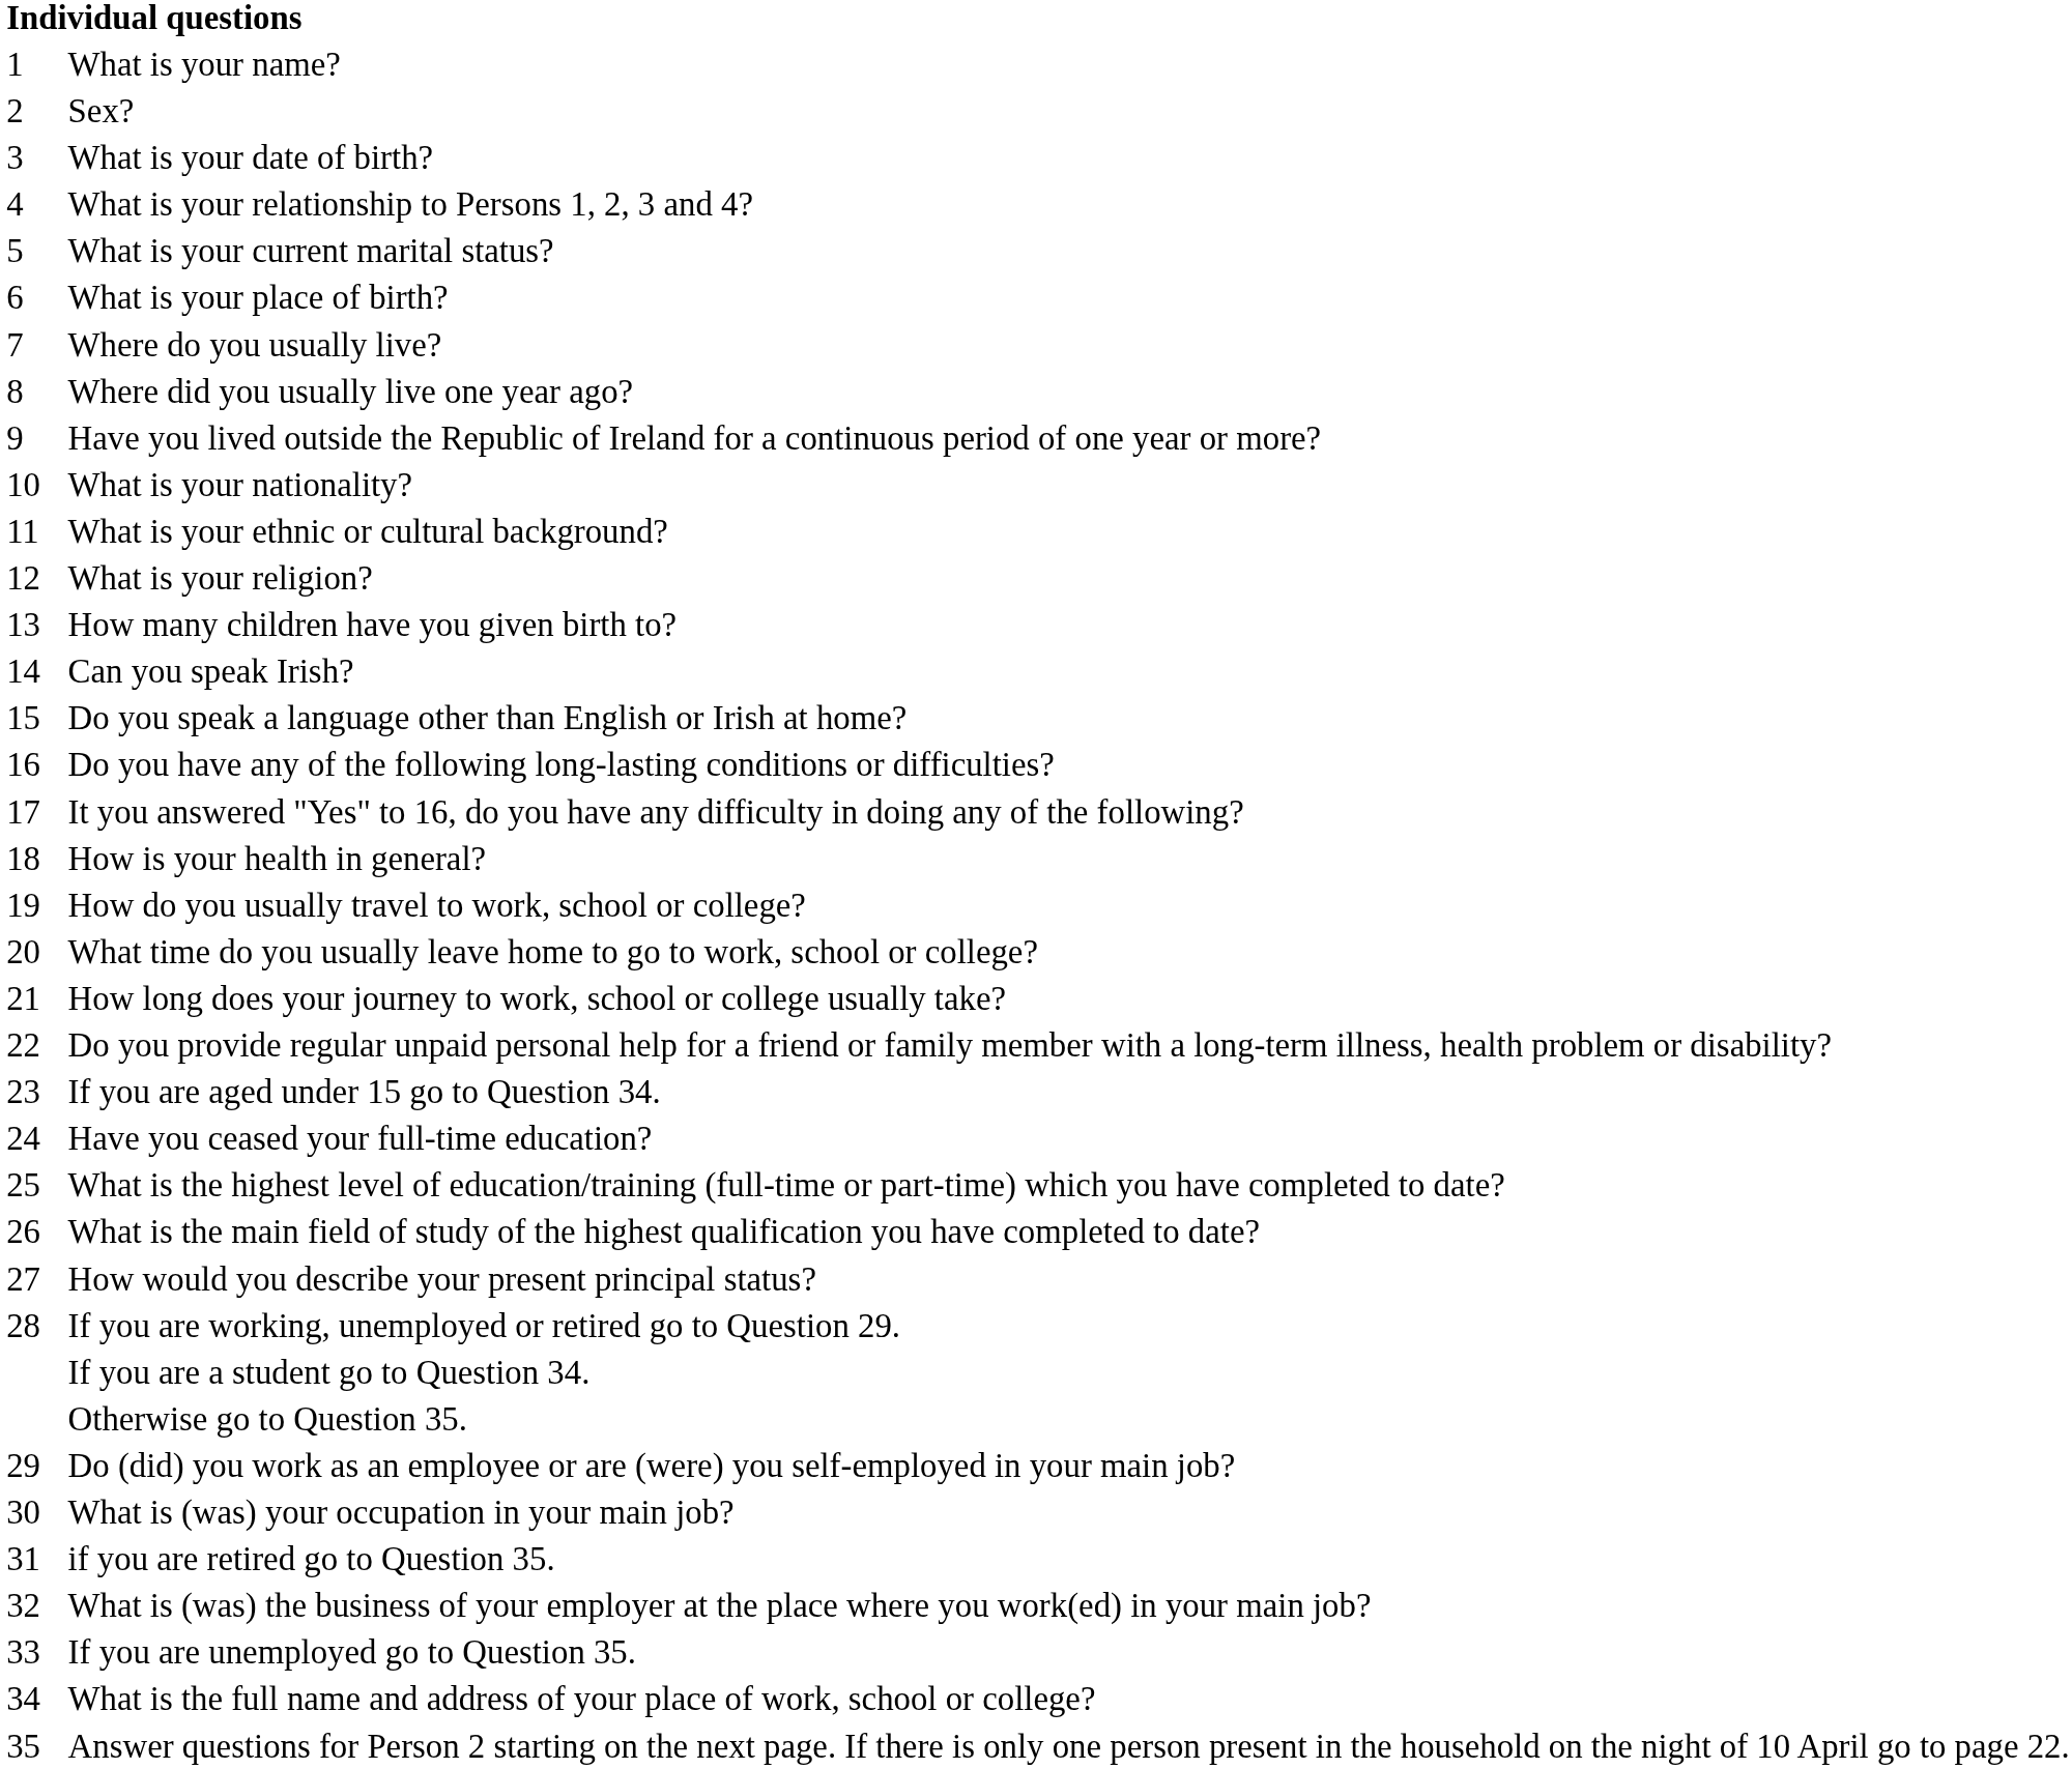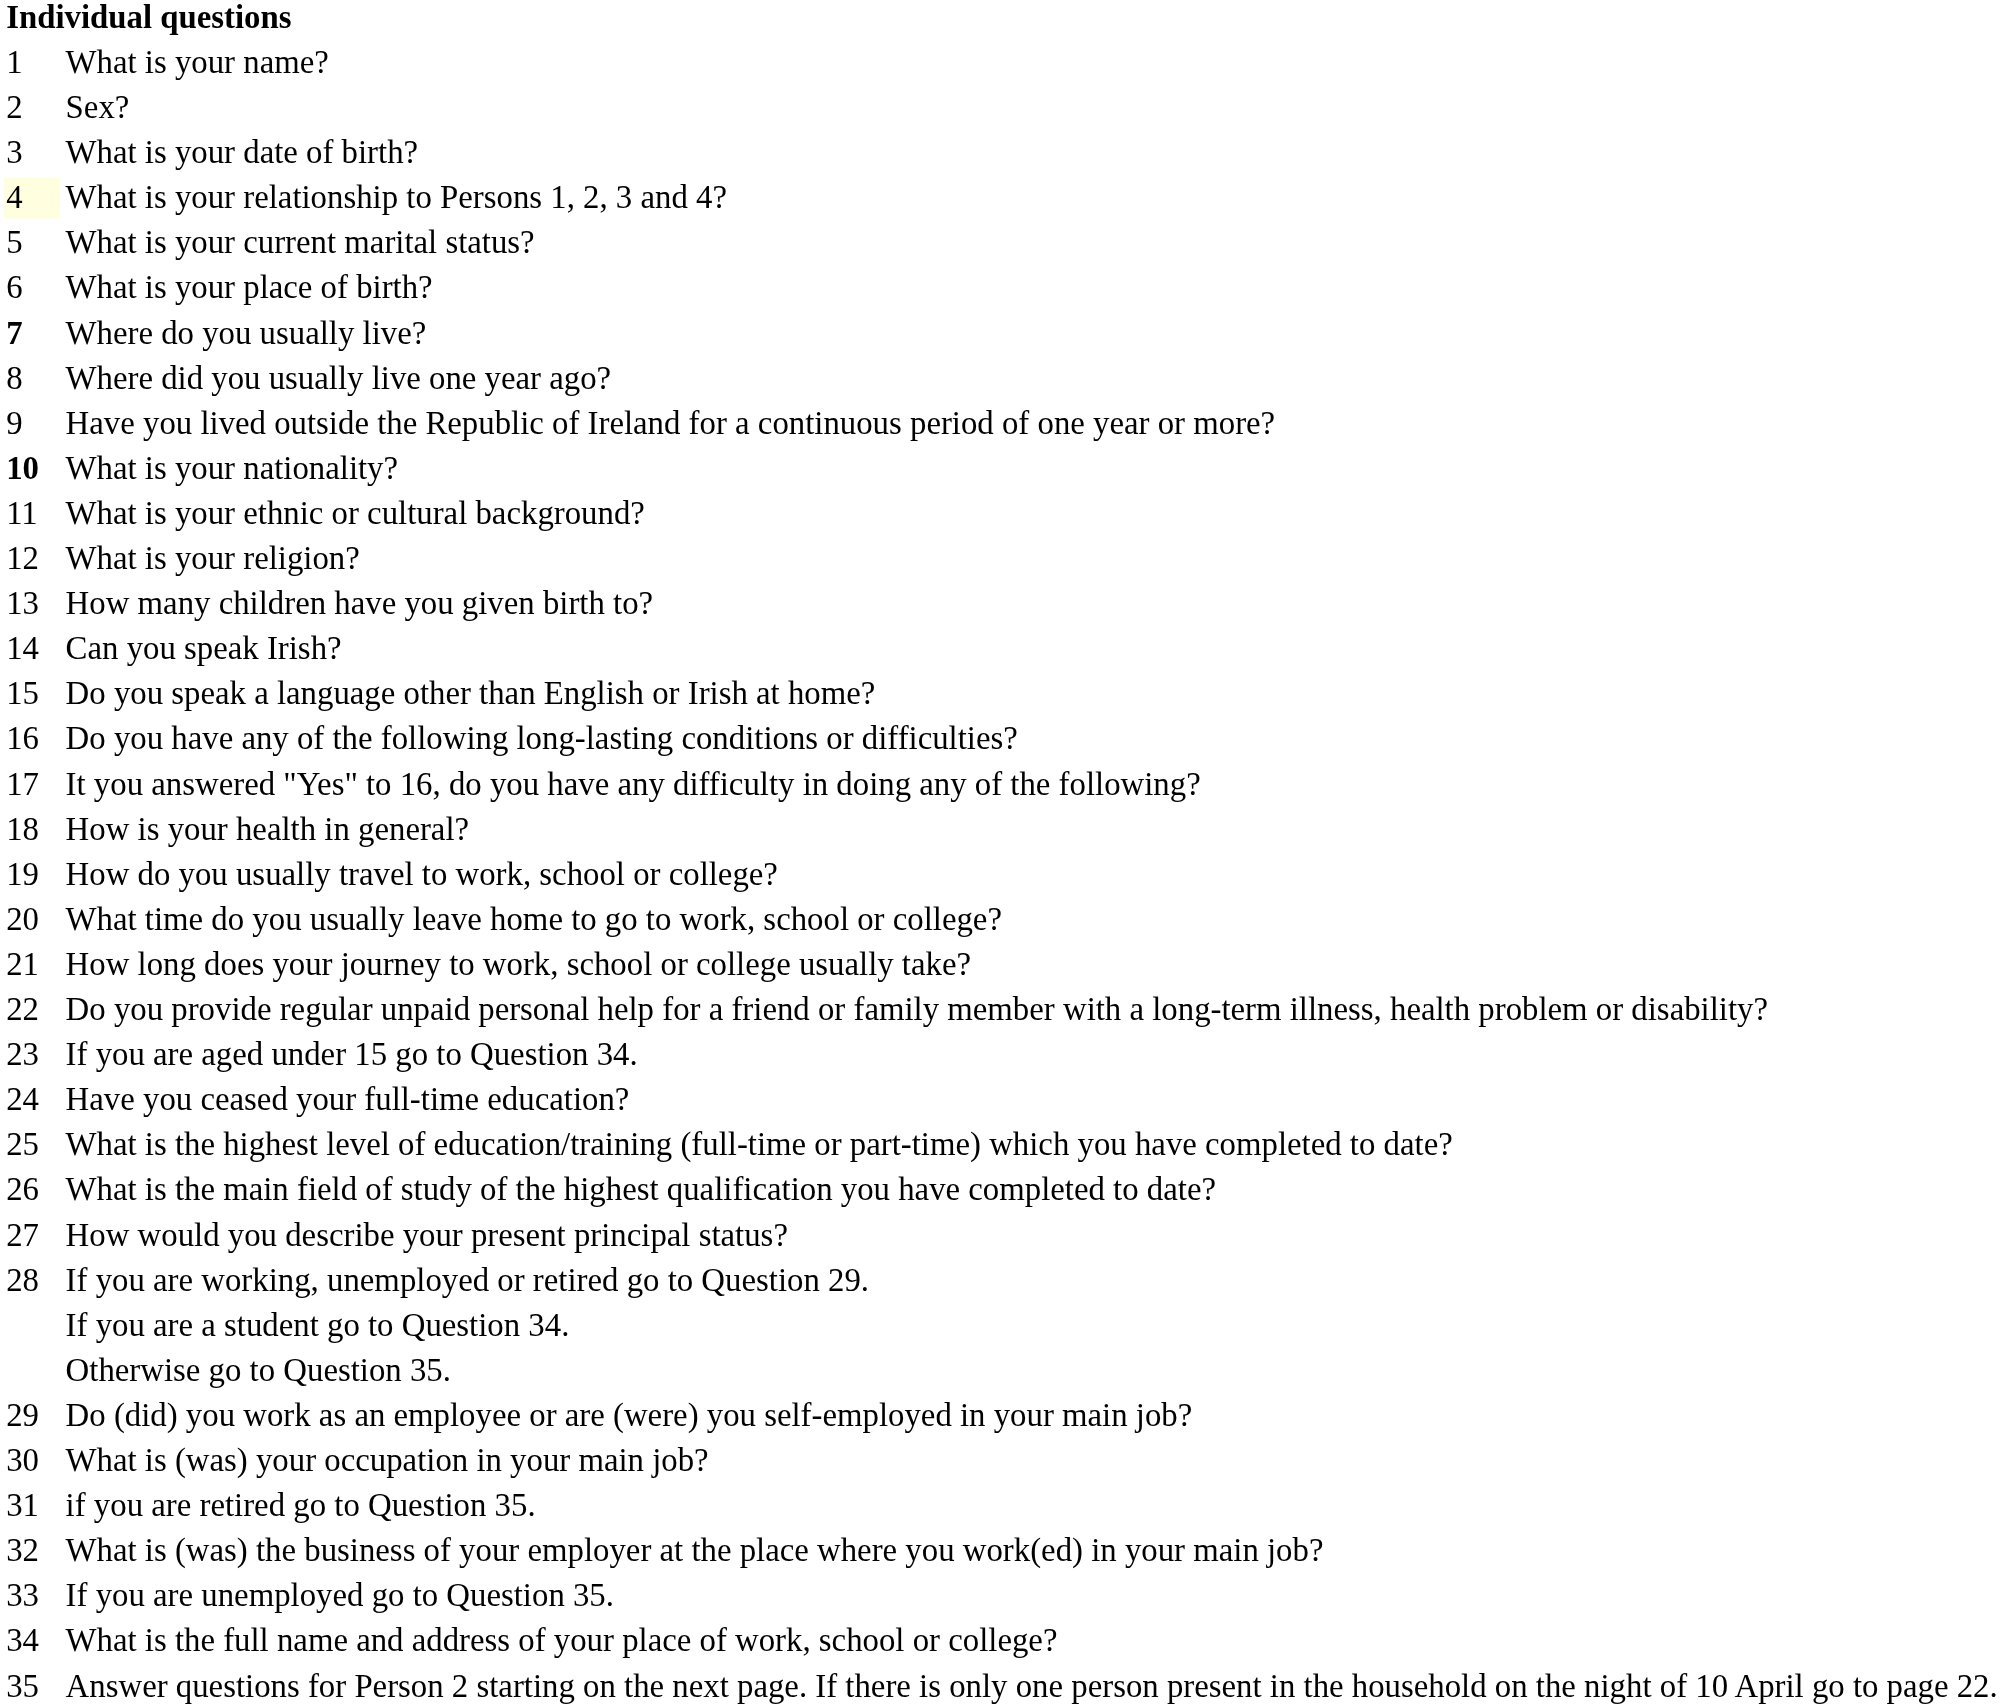What is your relationship to Persons 1, 2, 3 and 4? | column 1: no background -> lightyellow background
Where do you usually live? | column 1: normal -> bold
What is your nationality? | column 1: normal -> bold
